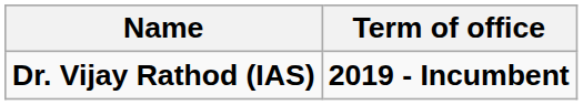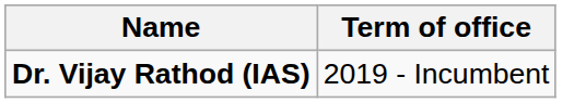Dr. Vijay Rathod (IAS) | Term of office: bold -> normal
